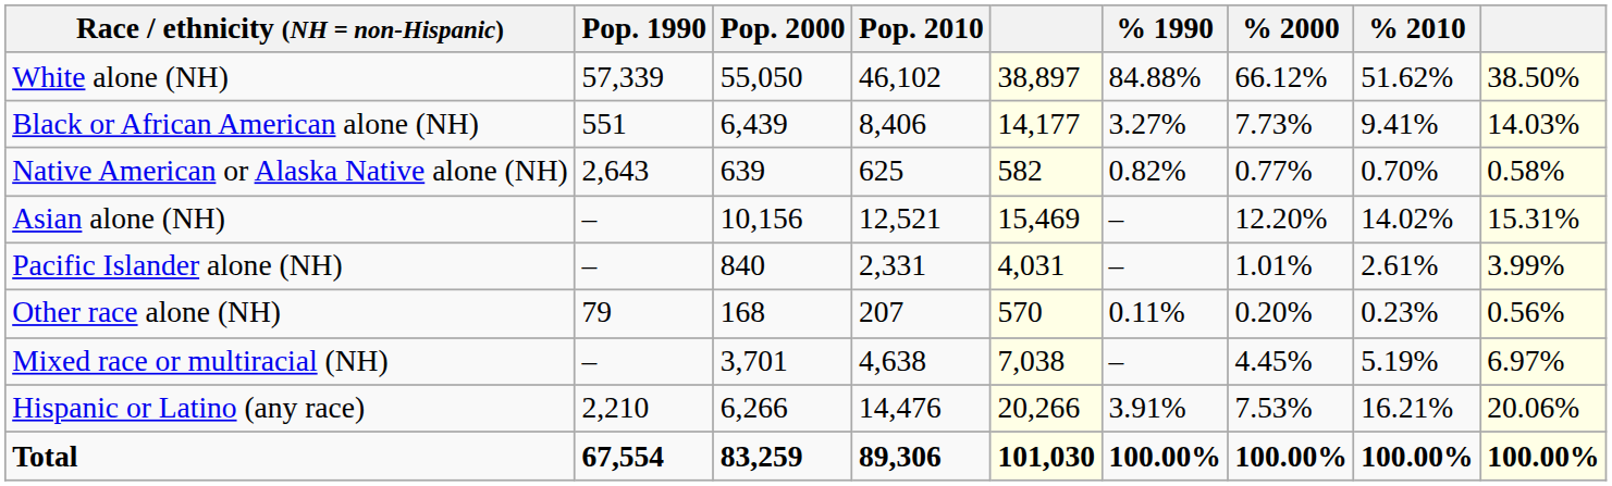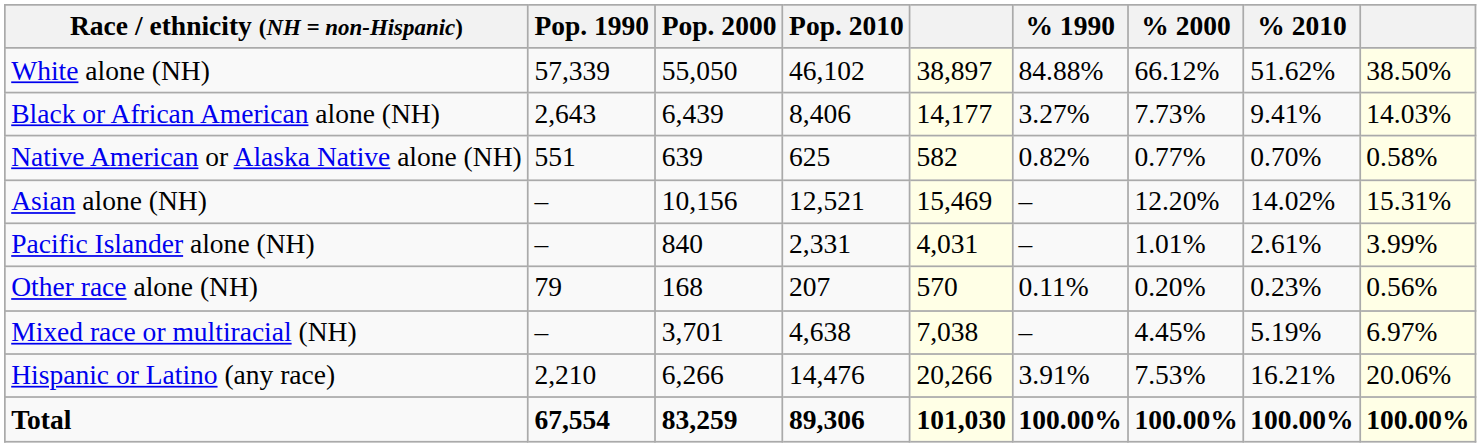Black or African American alone (NH) | Pop. 1990: 551 -> 2,643
Native American or Alaska Native alone (NH) | Pop. 1990: 2,643 -> 551
